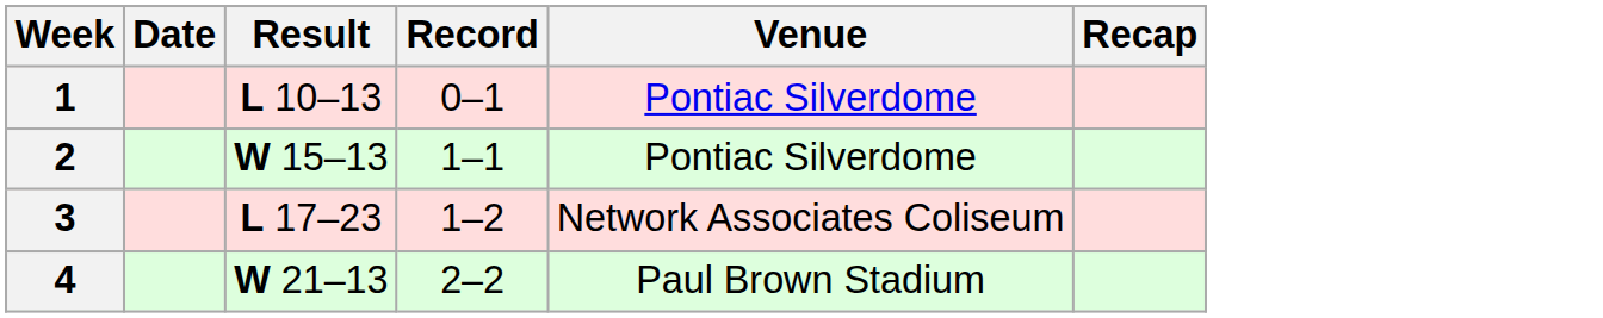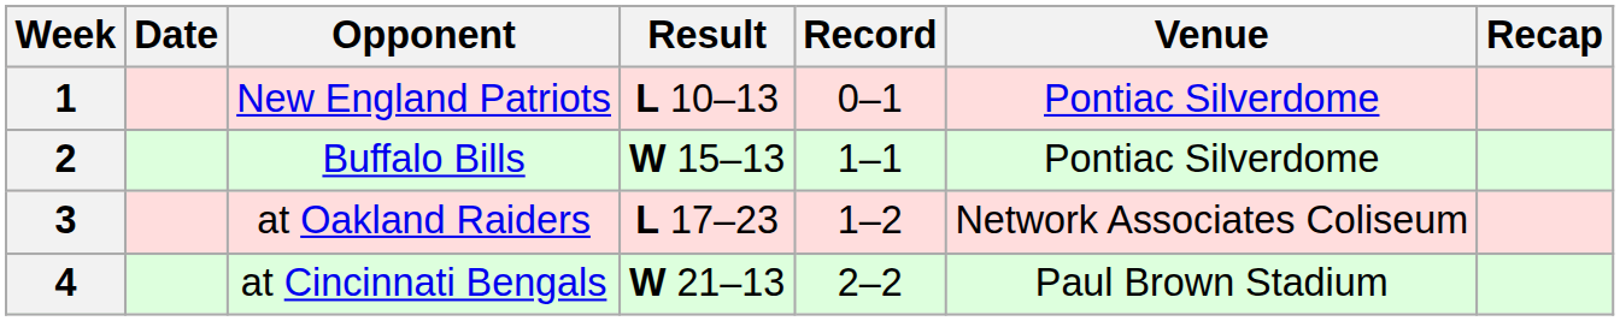+ column: Opponent | New England Patriots | Buffalo Bills | at Oakland Raiders | at Cincinnati Bengals
